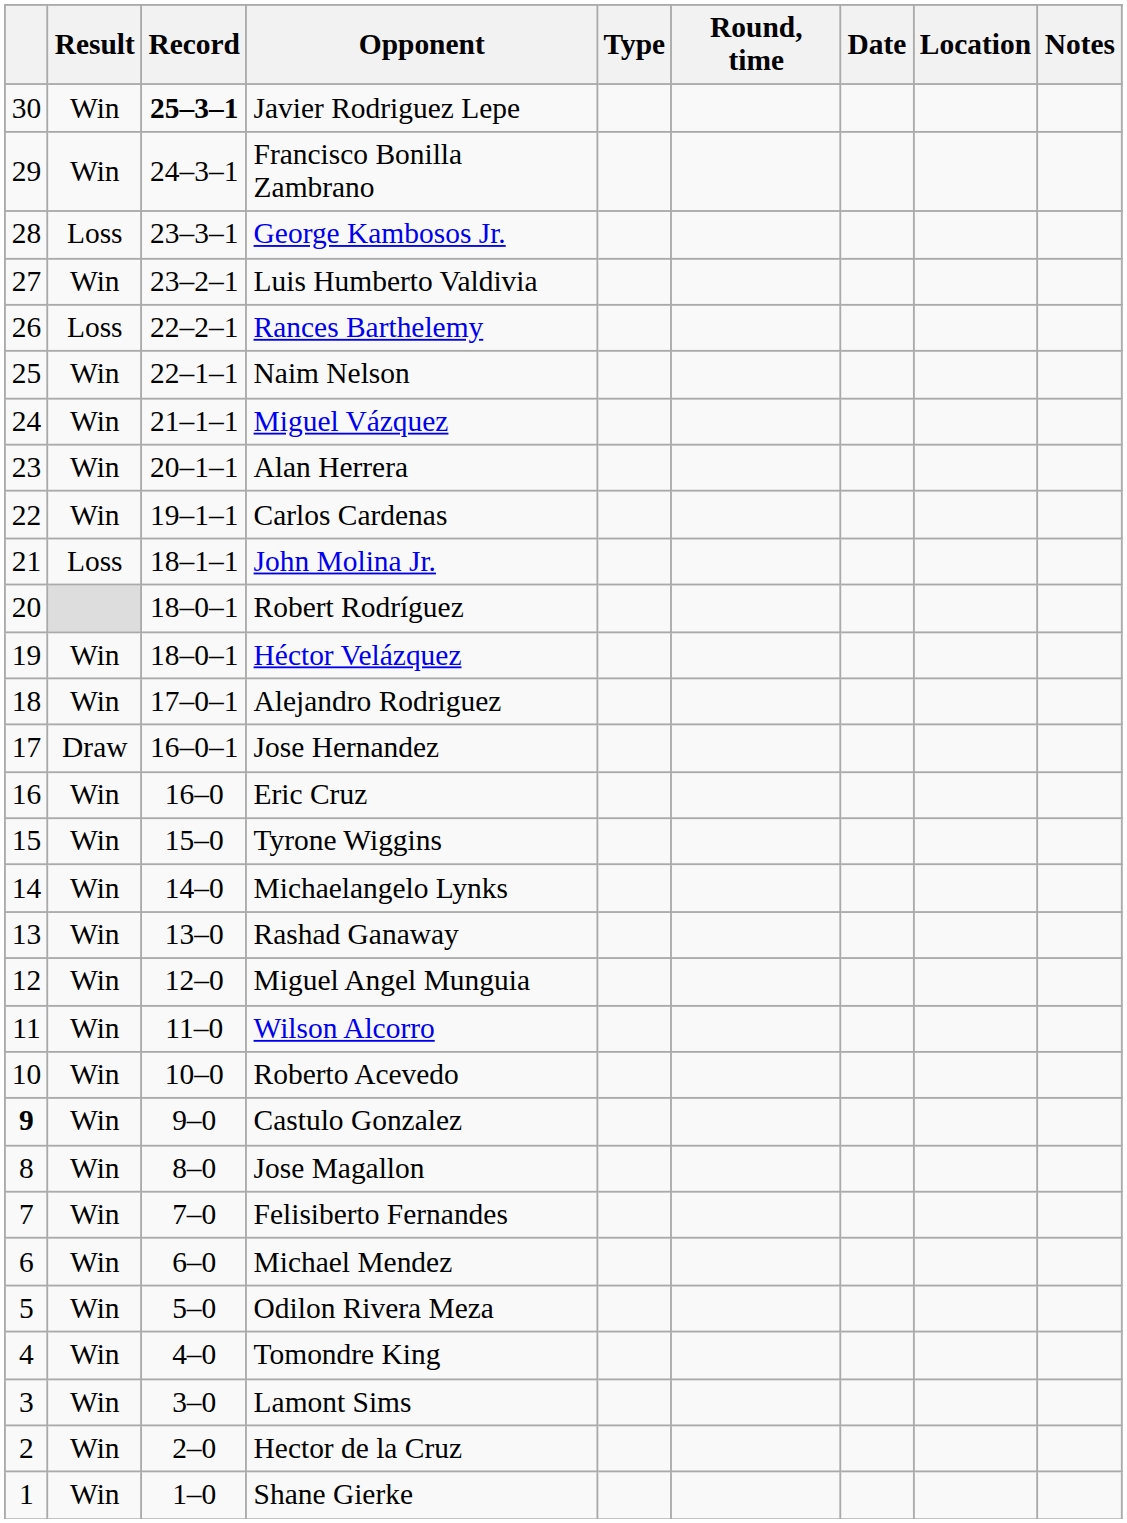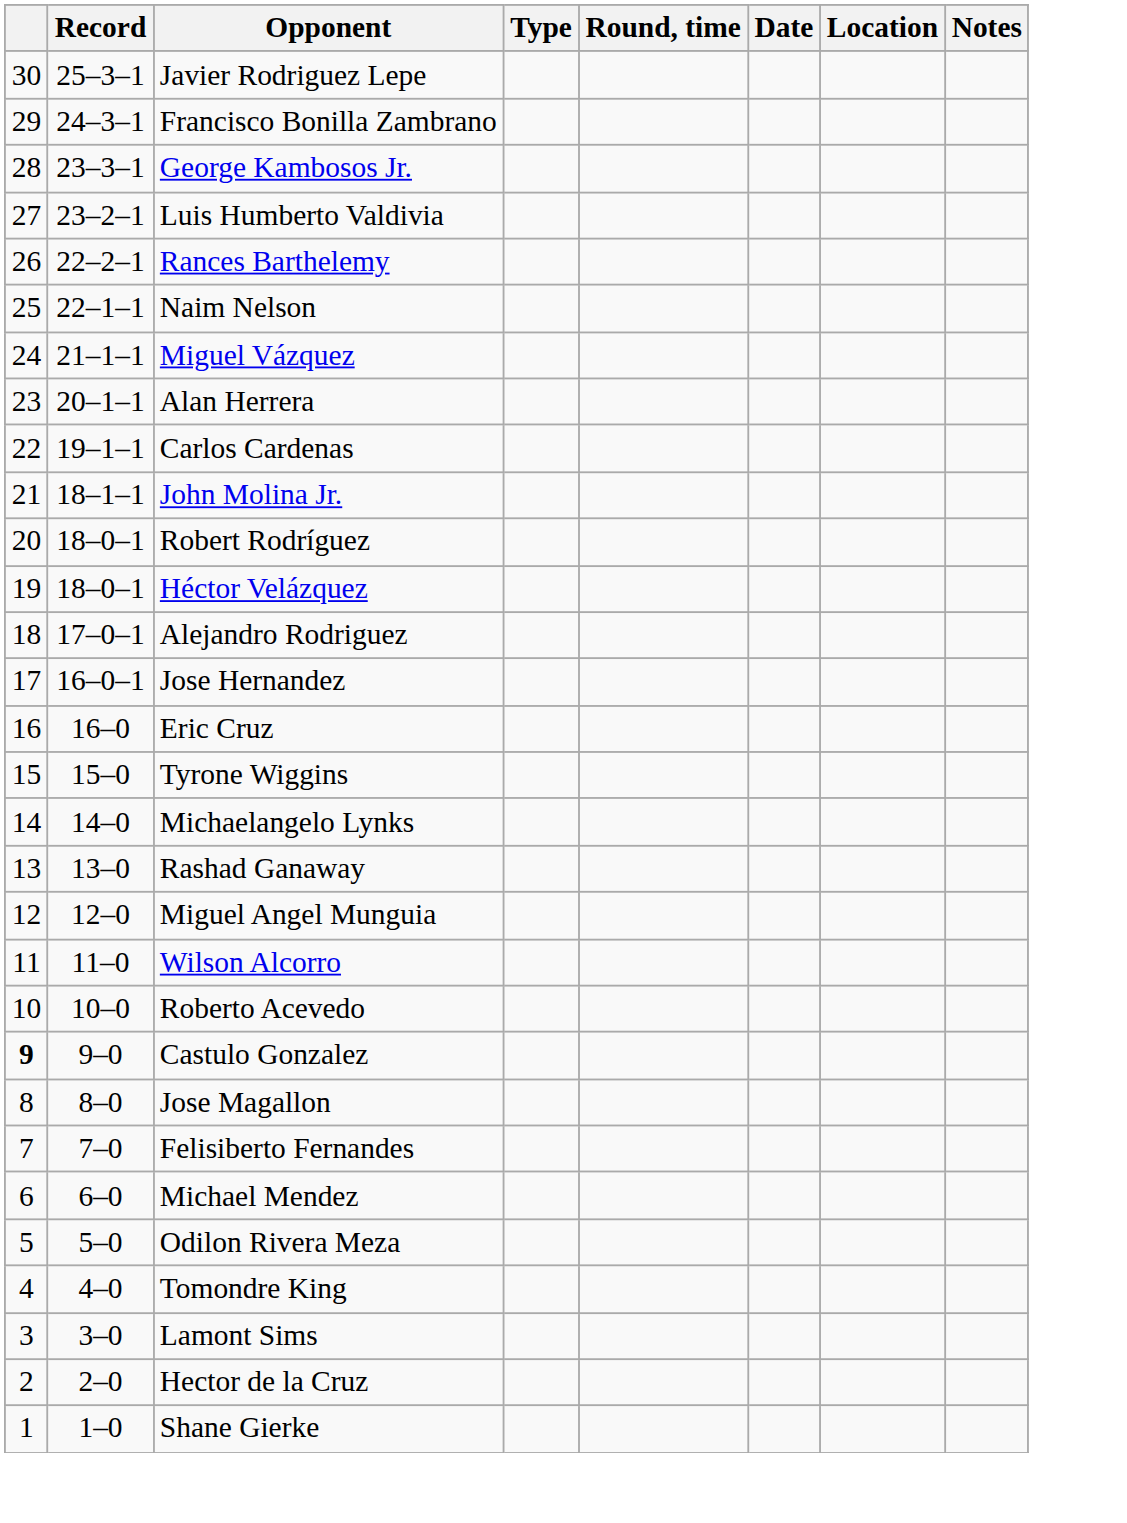- column: Result | Win | Win | Loss | Win | Loss | Win | Win | Win | Win | Loss | Win | Win | Draw | Win | Win | Win | Win | Win | Win | Win | Win | Win | Win | Win | Win | Win | Win | Win | Win
Javier Rodriguez Lepe | Record: bold -> normal
